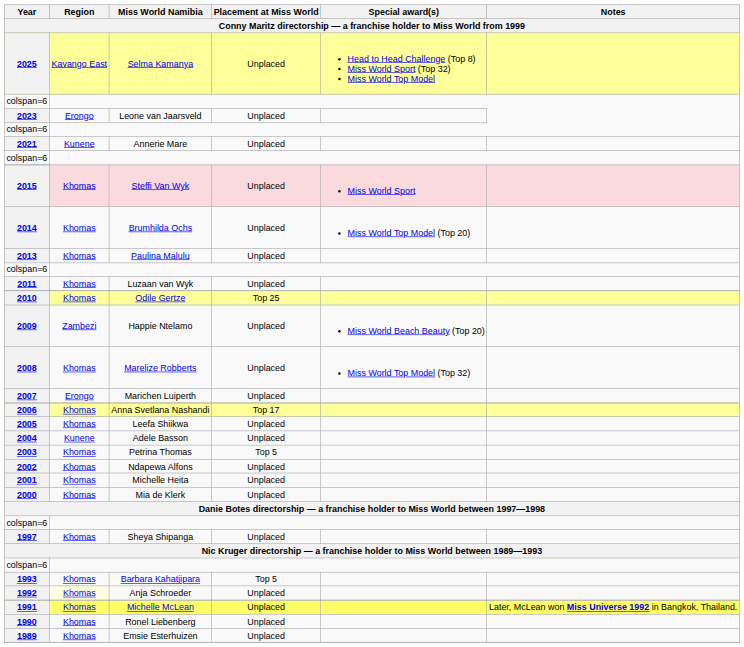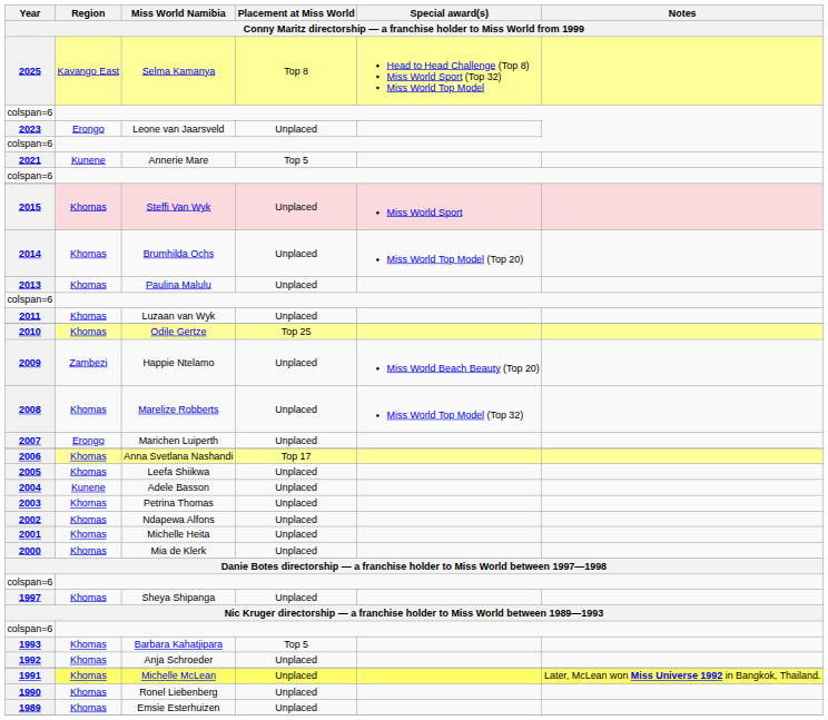2025 | Placement at Miss World: Unplaced -> Top 8
2021 | Placement at Miss World: Unplaced -> Top 5
2003 | Placement at Miss World: Top 5 -> Unplaced
1992 | Region: lightyellow background -> no background
